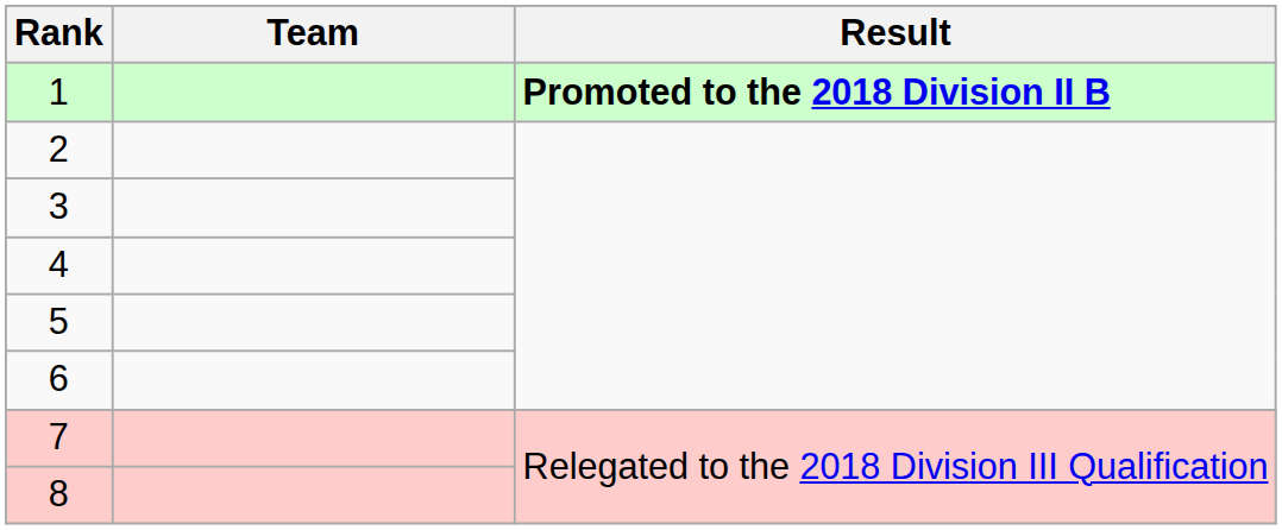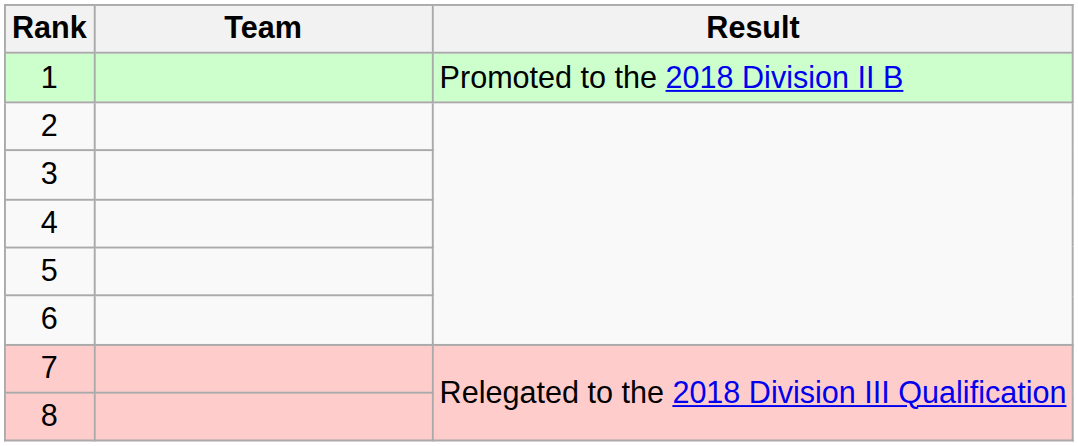1 | Result: bold -> normal
